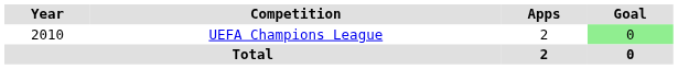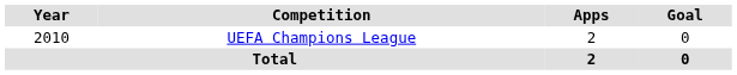UEFA Champions League | Goal: lightgreen background -> no background
